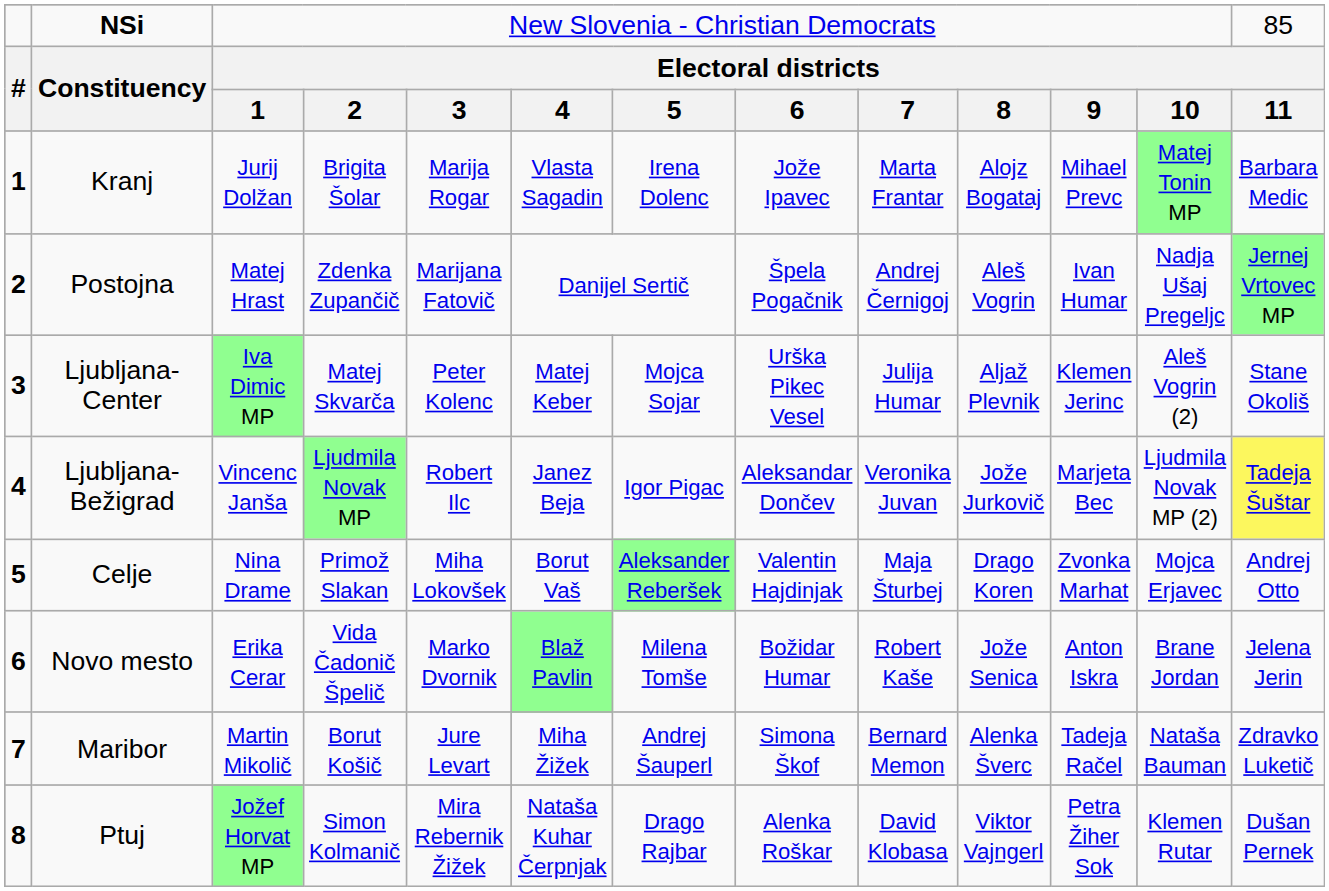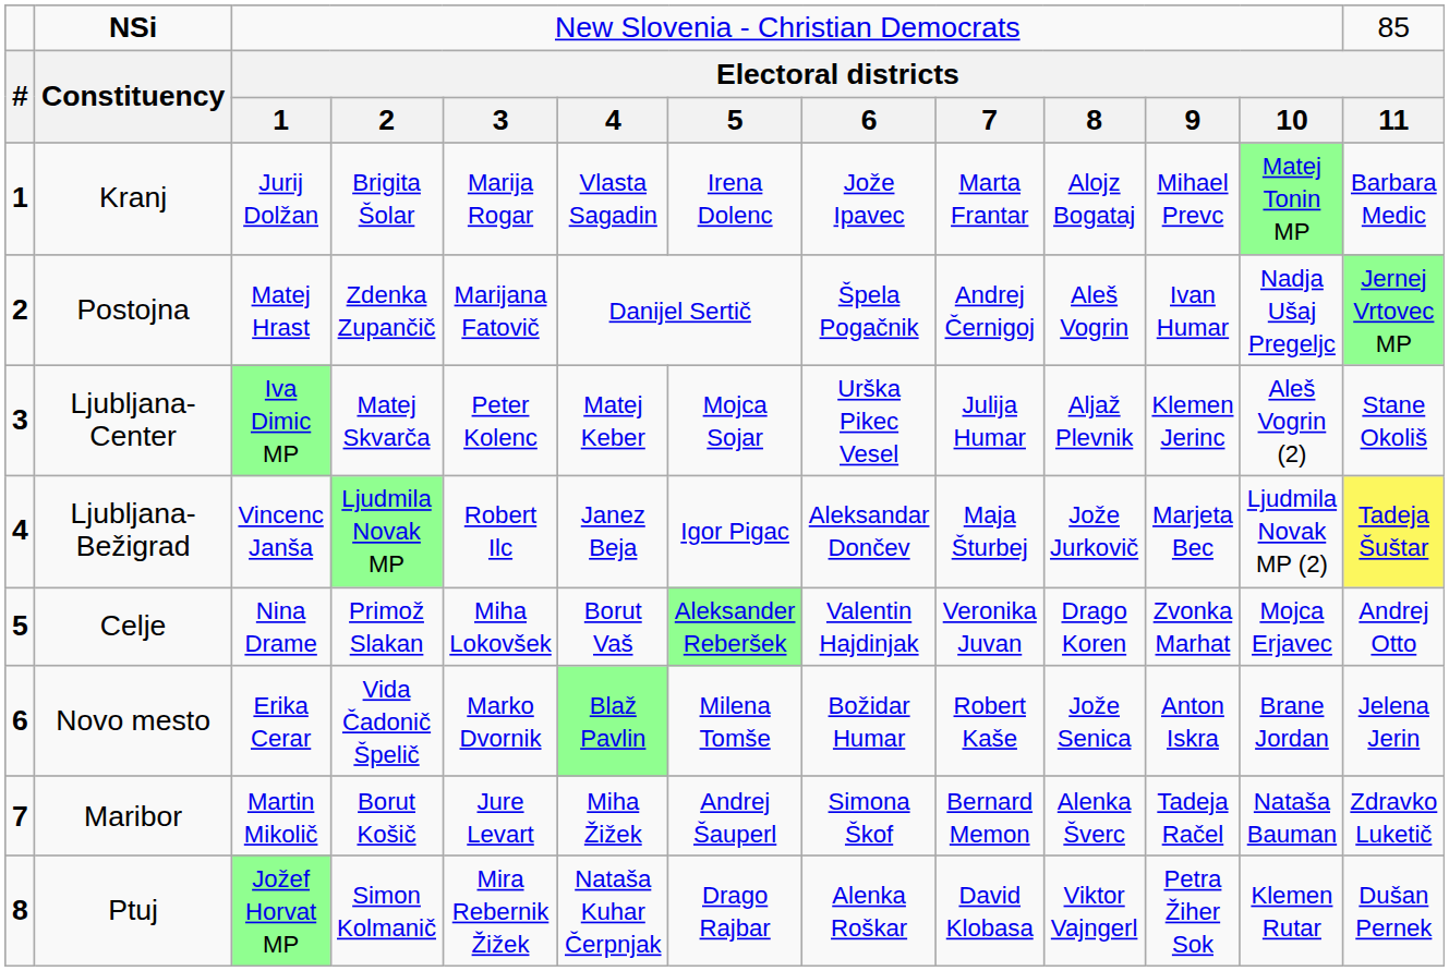Ljubljana-Bežigrad | column 9: Veronika Juvan -> Maja Šturbej
Celje | column 9: Maja Šturbej -> Veronika Juvan
